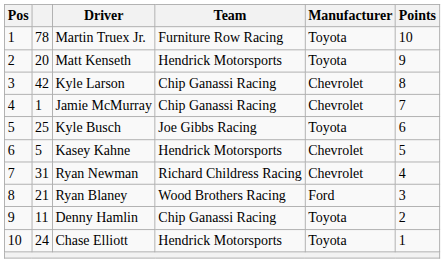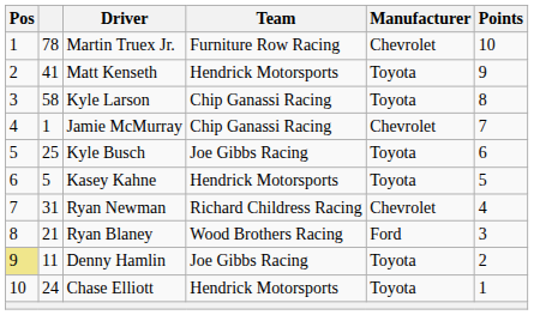Martin Truex Jr. | Manufacturer: Toyota -> Chevrolet
Matt Kenseth | column 2: 20 -> 41
Kyle Larson | column 2: 42 -> 58
Kyle Larson | Manufacturer: Chevrolet -> Toyota
Kasey Kahne | Manufacturer: Chevrolet -> Toyota
Denny Hamlin | Pos: no background -> khaki background
Denny Hamlin | Team: Chip Ganassi Racing -> Joe Gibbs Racing
